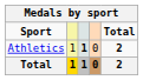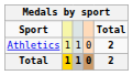Athletics | column 3: bold -> normal
